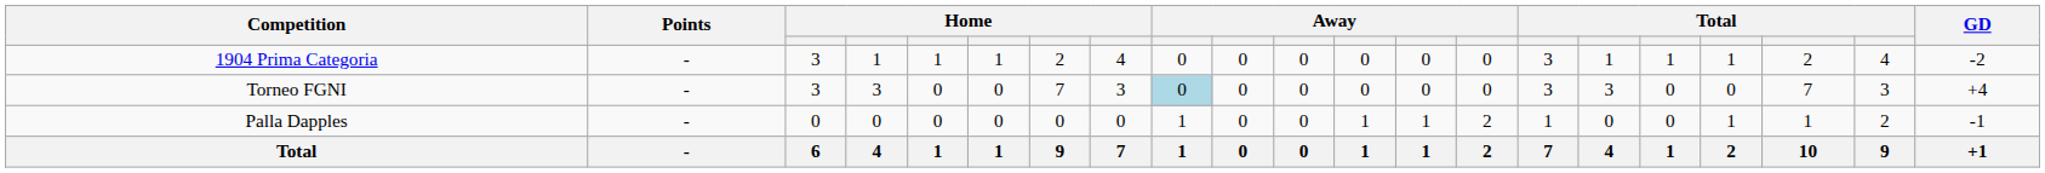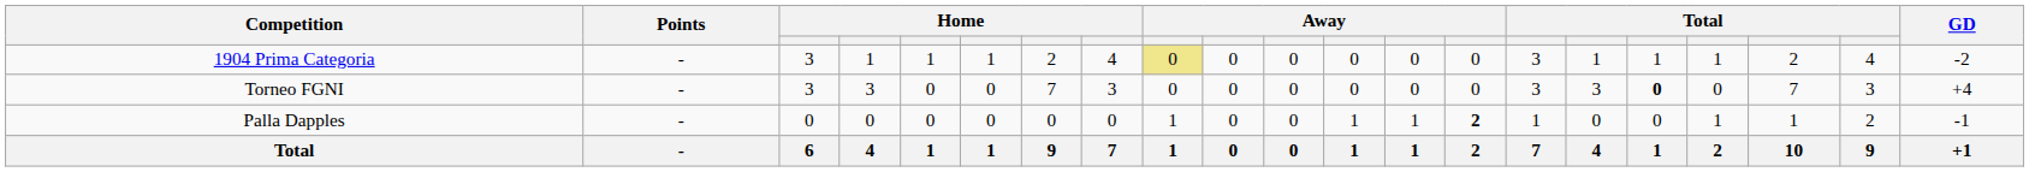1904 Prima Categoria | column 9: no background -> khaki background
Torneo FGNI | column 9: lightblue background -> no background
Torneo FGNI | column 17: normal -> bold
Palla Dapples | column 14: normal -> bold
